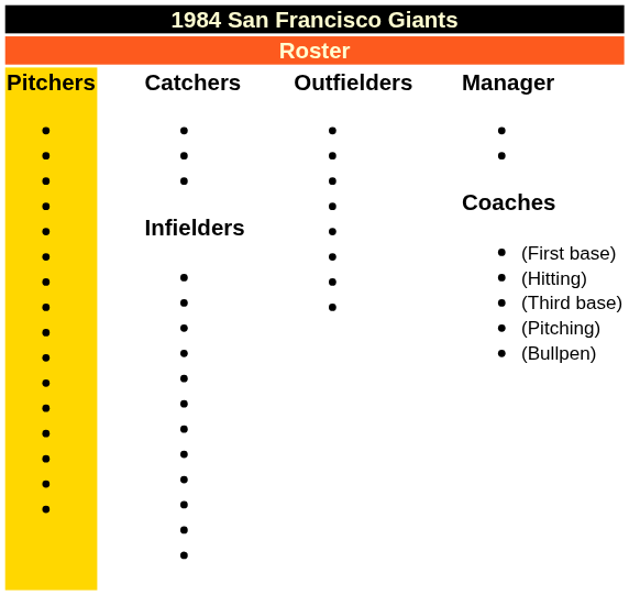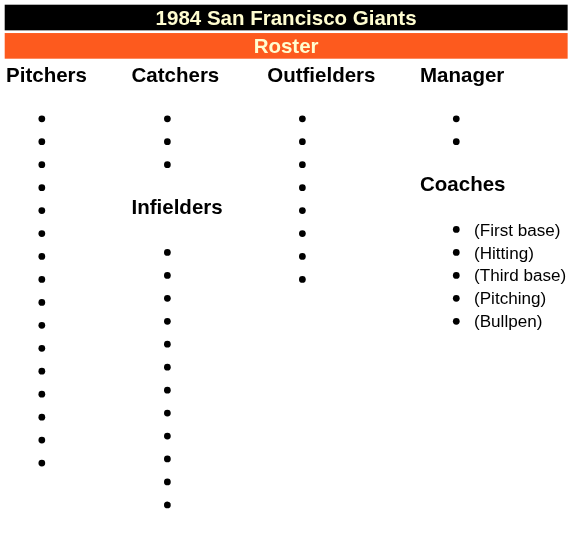Pitchers | column 1: gold background -> no background
